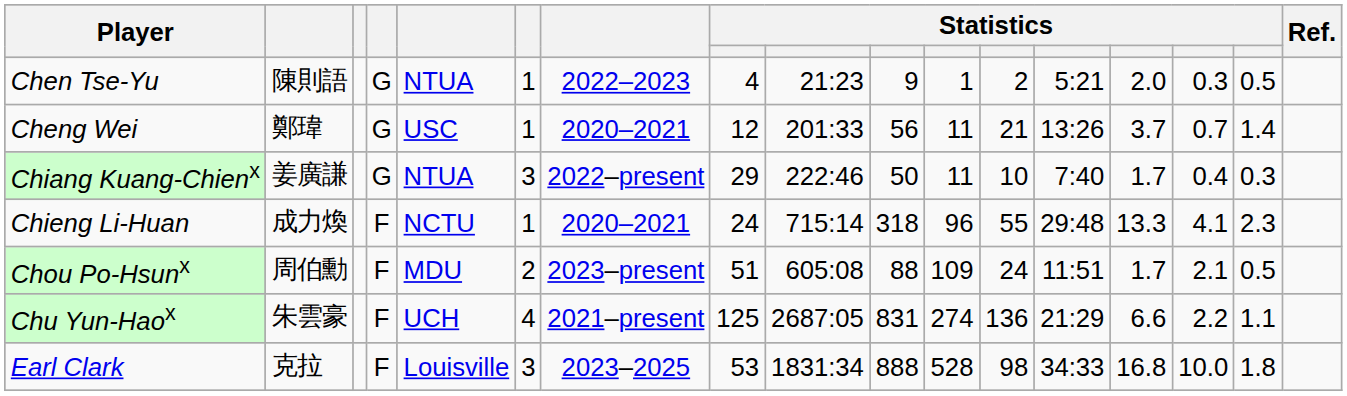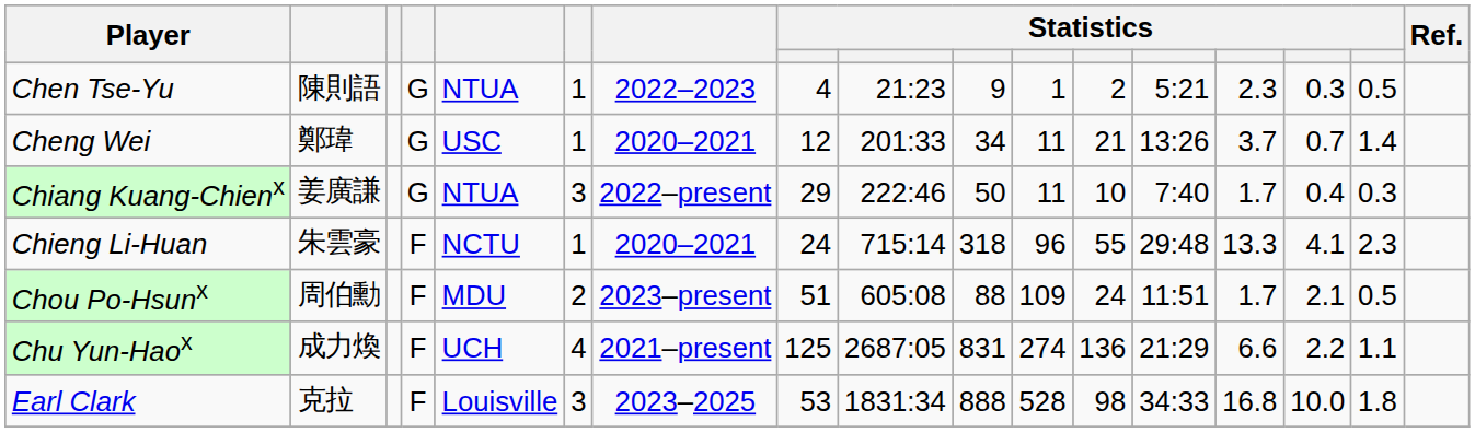Chen Tse-Yu | column 14: 2.0 -> 2.3
Cheng Wei | column 10: 56 -> 34
Chieng Li-Huan | column 2: 成力煥 -> 朱雲豪
Chu Yun-Haox | column 2: 朱雲豪 -> 成力煥
